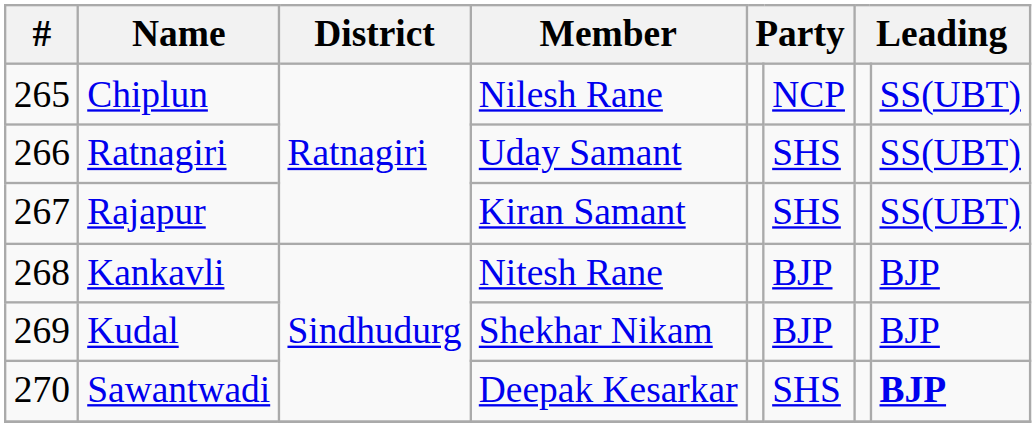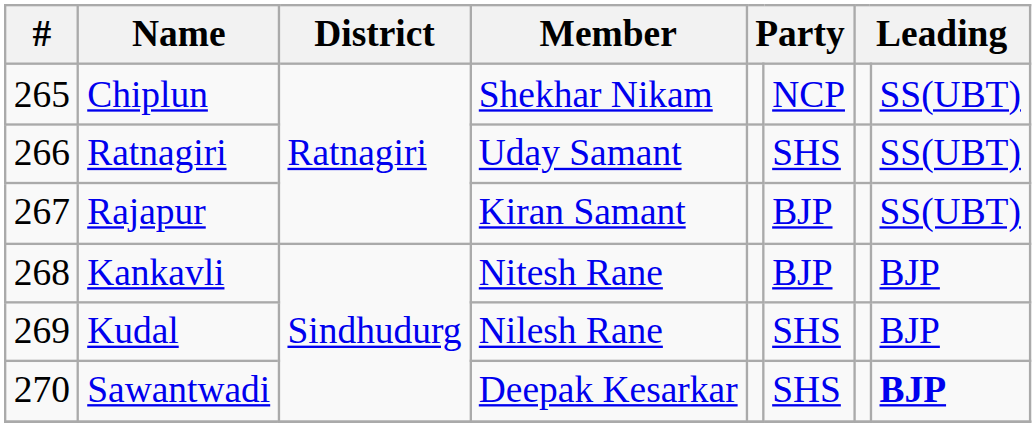Chiplun | Member: Nilesh Rane -> Shekhar Nikam
Rajapur | column 6: SHS -> BJP
Kudal | Member: Shekhar Nikam -> Nilesh Rane
Kudal | column 6: BJP -> SHS
